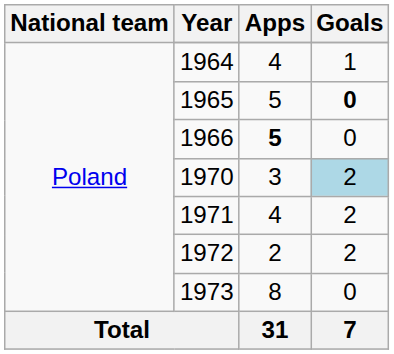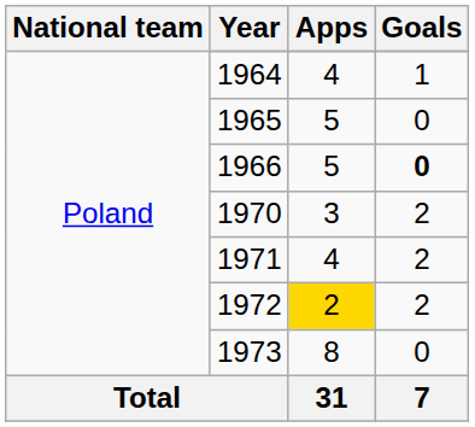1965 | Goals: bold -> normal
1966 | Apps: bold -> normal
1966 | Goals: normal -> bold
1970 | Goals: lightblue background -> no background
1972 | Apps: no background -> gold background
